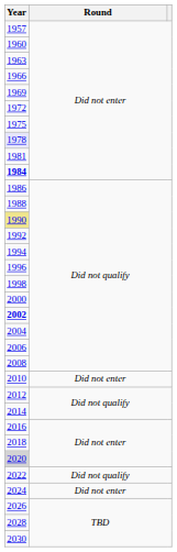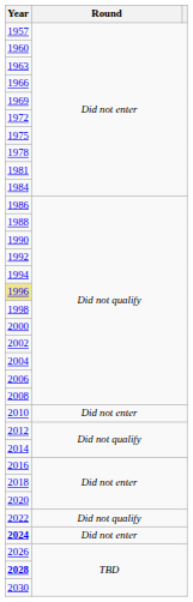1978 | Year: lavender background -> no background
1984 | Year: bold -> normal
1990 | Year: khaki background -> no background
1996 | Year: no background -> khaki background
2002 | Year: bold -> normal
2020 | Year: lightgrey background -> no background
2024 | Year: normal -> bold
2028 | Year: normal -> bold
